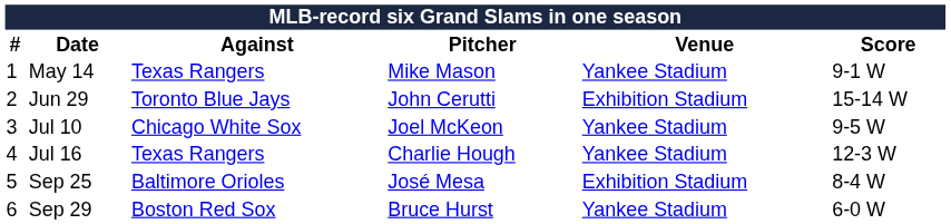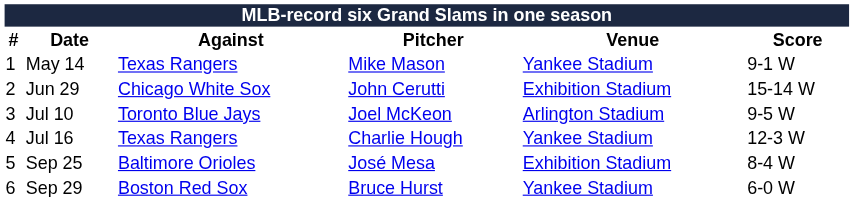Jun 29 | Against: Toronto Blue Jays -> Chicago White Sox
Jul 10 | Against: Chicago White Sox -> Toronto Blue Jays
Jul 10 | Venue: Yankee Stadium -> Arlington Stadium
